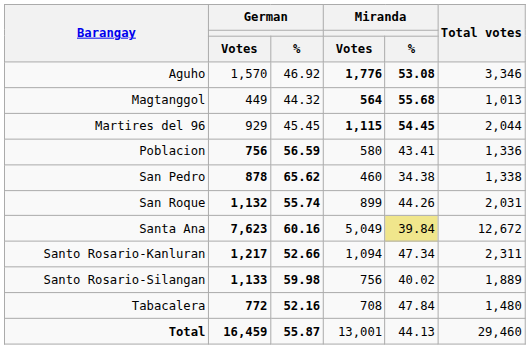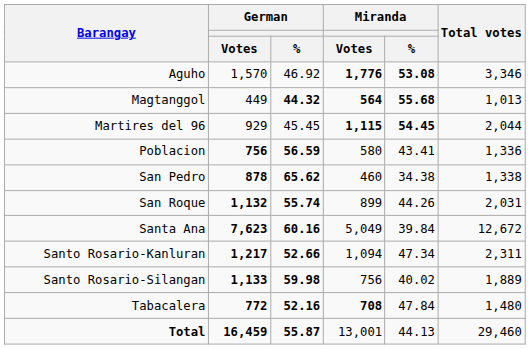Magtanggol | German / %: normal -> bold
Santa Ana | Miranda / %: khaki background -> no background
Tabacalera | Miranda / Votes: normal -> bold
